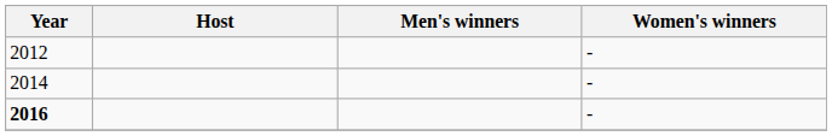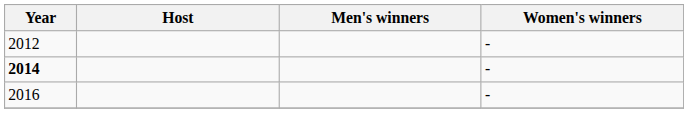2014 | Year: normal -> bold
2016 | Year: bold -> normal
